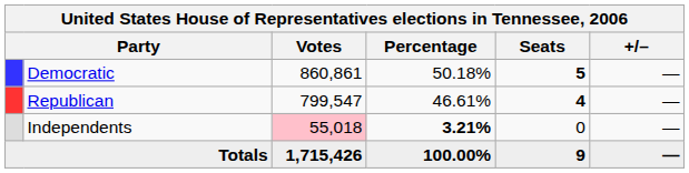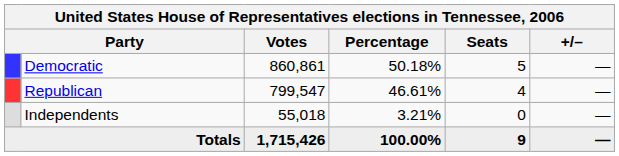Democratic | Seats: bold -> normal
Republican | Seats: bold -> normal
Independents | Votes: pink background -> no background
Independents | Percentage: bold -> normal
